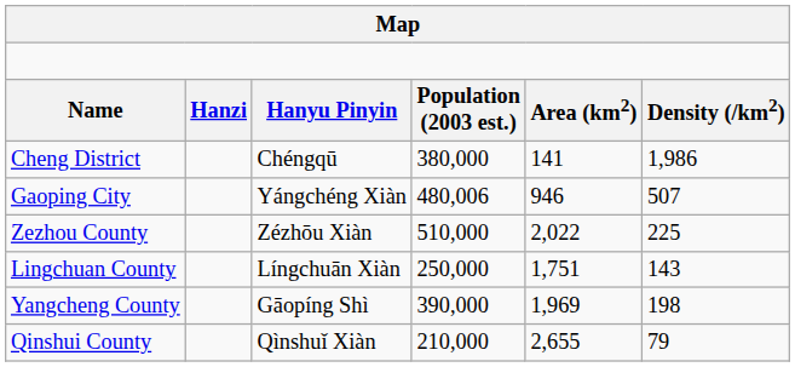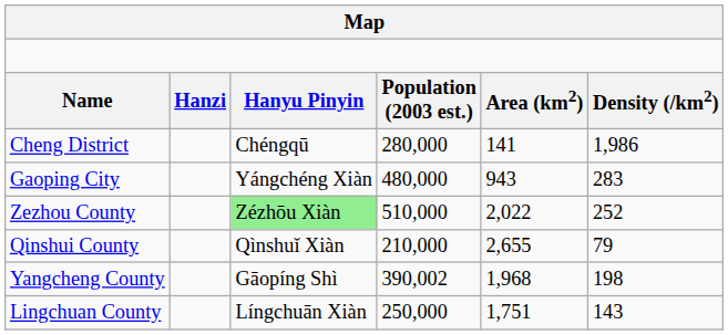Cheng District | column 4: 380,000 -> 280,000
Gaoping City | column 4: 480,006 -> 480,000
Gaoping City | column 5: 946 -> 943
Gaoping City | column 6: 507 -> 283
Zezhou County | column 3: no background -> lightgreen background
Zezhou County | column 6: 225 -> 252
rows swapped: Qinshui County <-> Lingchuan County
Yangcheng County | column 4: 390,000 -> 390,002
Yangcheng County | column 5: 1,969 -> 1,968
